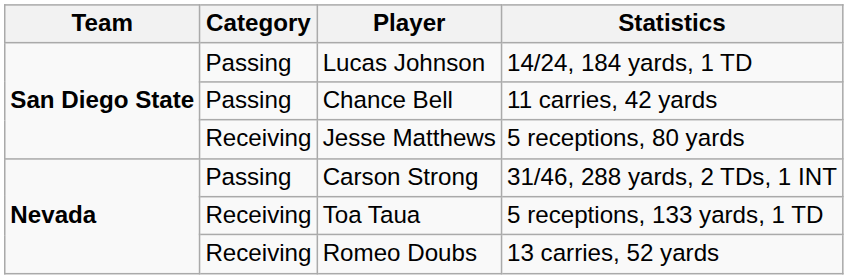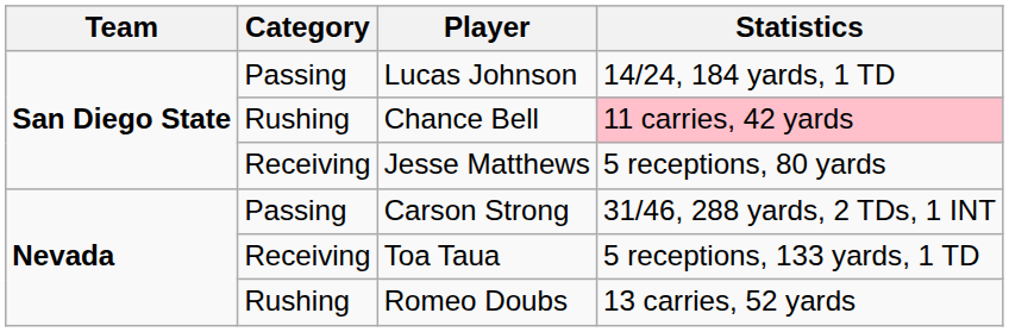Chance Bell | Category: Passing -> Rushing
Chance Bell | Statistics: no background -> pink background
Romeo Doubs | Category: Receiving -> Rushing
